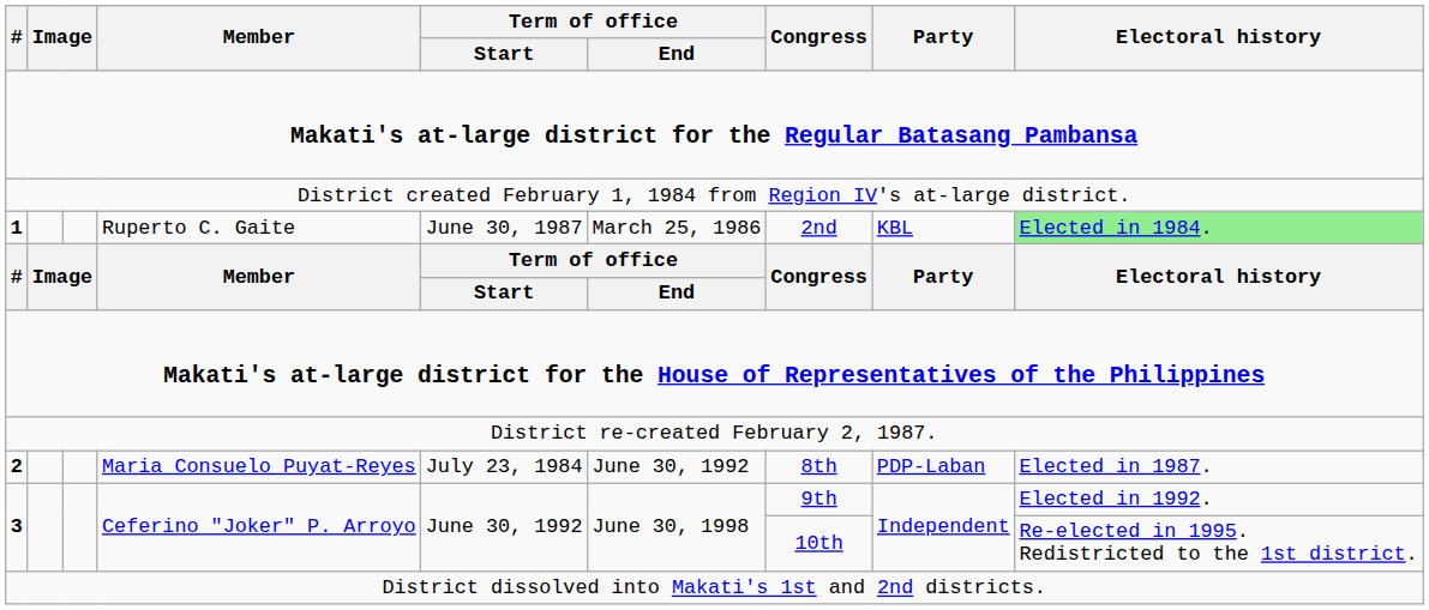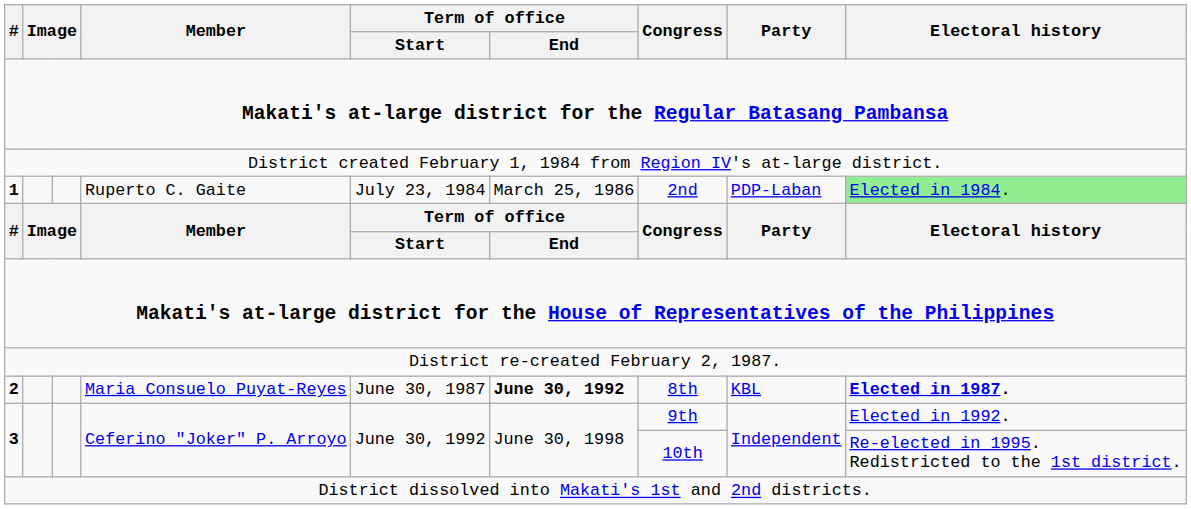1 | Term of office / Start: June 30, 1987 -> July 23, 1984
1 | Party: KBL -> PDP-Laban
2 | Term of office / Start: July 23, 1984 -> June 30, 1987
2 | Term of office / End: normal -> bold
2 | Party: PDP-Laban -> KBL
2 | Electoral history: normal -> bold
